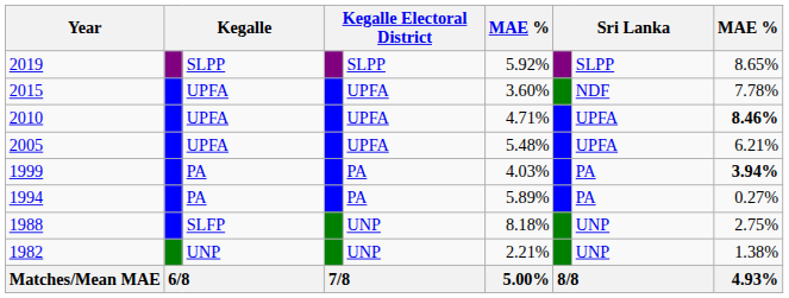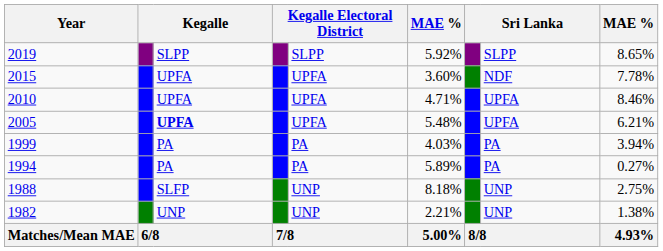2010 | column 9: bold -> normal
2005 | column 3: normal -> bold
1999 | column 9: bold -> normal
